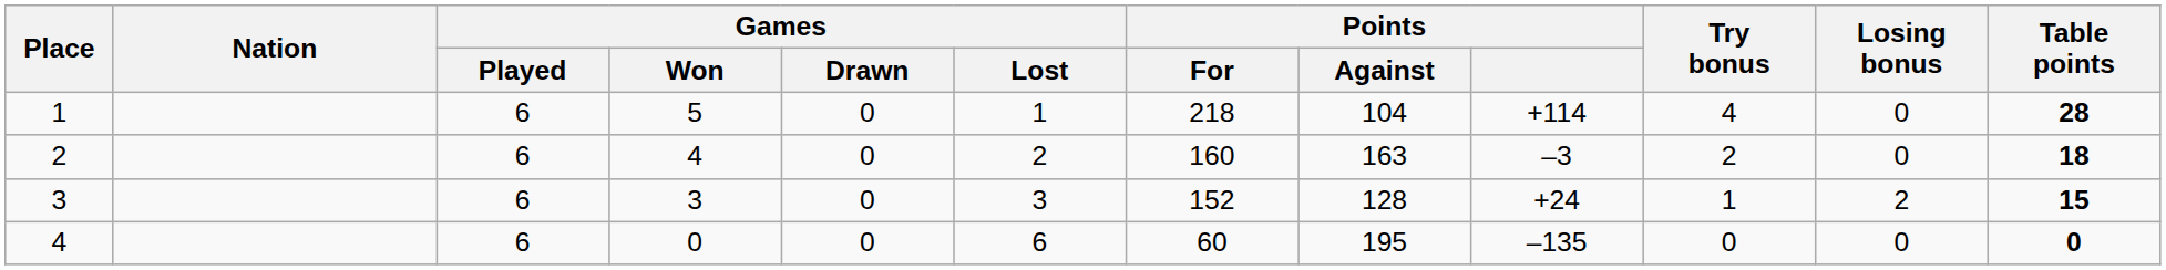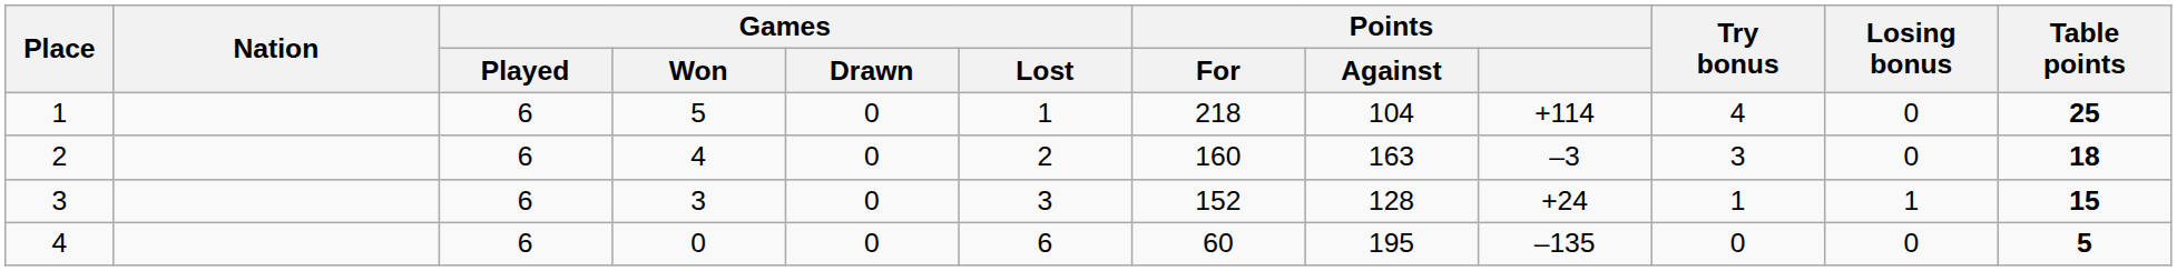row 3 | Table points: 28 -> 25
row 4 | Try bonus: 2 -> 3
row 5 | Losing bonus: 2 -> 1
row 6 | Table points: 0 -> 5
